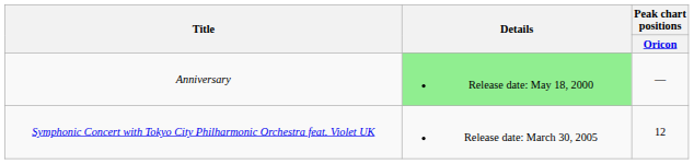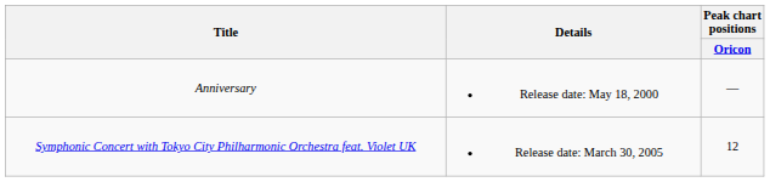Anniversary | Details: lightgreen background -> no background
